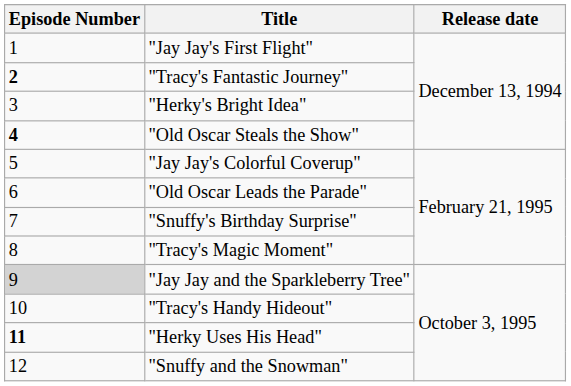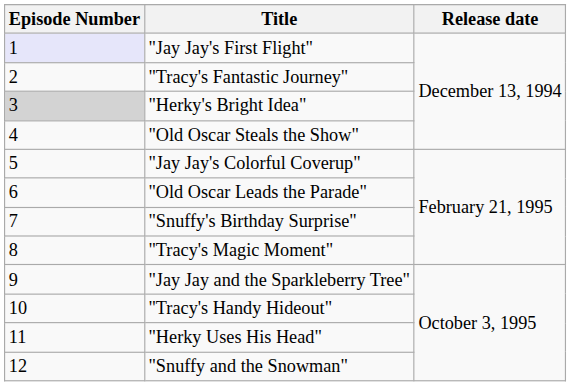"Jay Jay's First Flight" | Episode Number: no background -> lavender background
"Tracy's Fantastic Journey" | Episode Number: bold -> normal
"Herky's Bright Idea" | Episode Number: no background -> lightgrey background
"Old Oscar Steals the Show" | Episode Number: bold -> normal
"Jay Jay and the Sparkleberry Tree" | Episode Number: lightgrey background -> no background
"Herky Uses His Head" | Episode Number: bold -> normal
